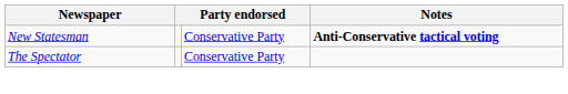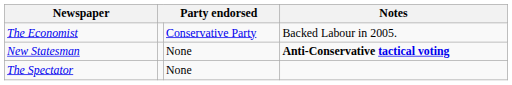+ row: The Economist | Conservative Party | Backed Labour in 2005.
New Statesman | column 3: Conservative Party -> None
The Spectator | column 3: Conservative Party -> None
